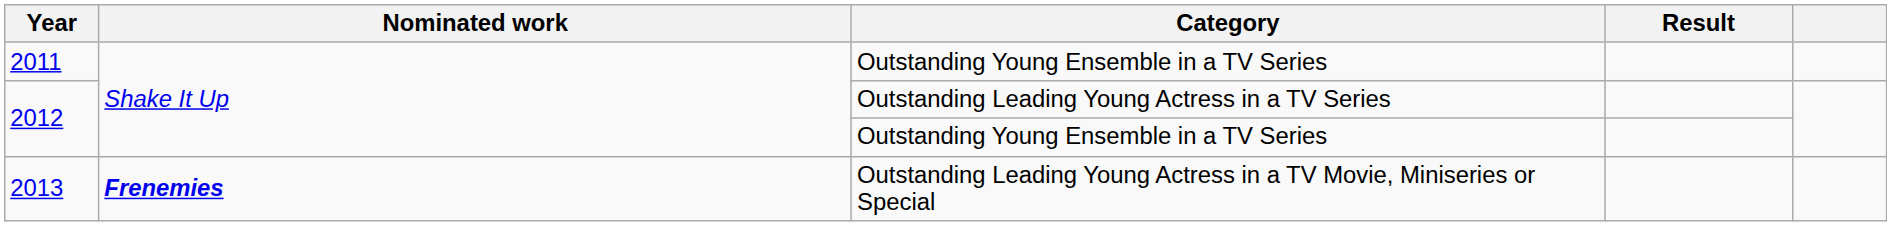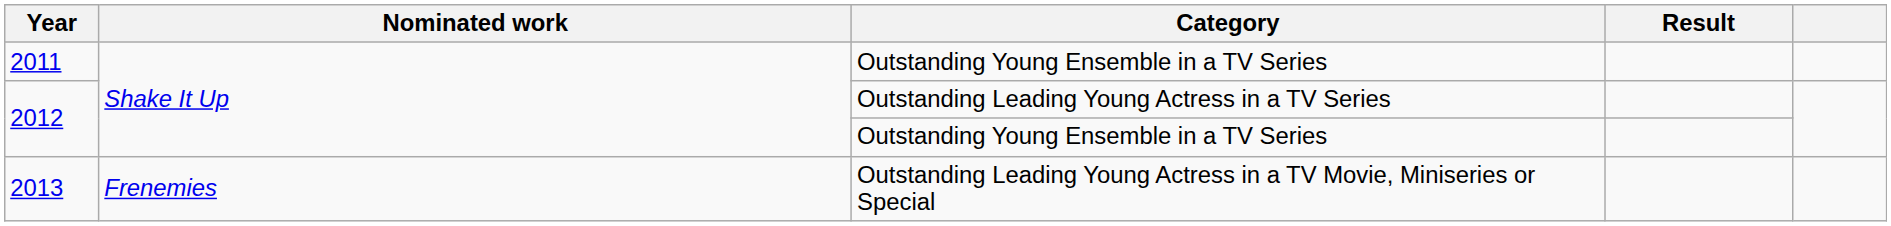2013 | Nominated work: bold -> normal
